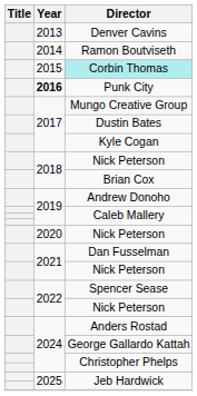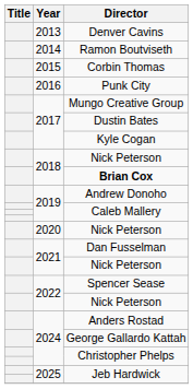Corbin Thomas | Director: paleturquoise background -> no background
Punk City | Year: bold -> normal
Brian Cox | Director: normal -> bold
